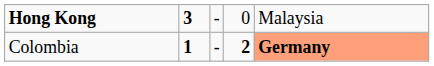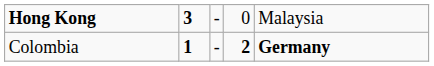Colombia | column 5: lightsalmon background -> no background
